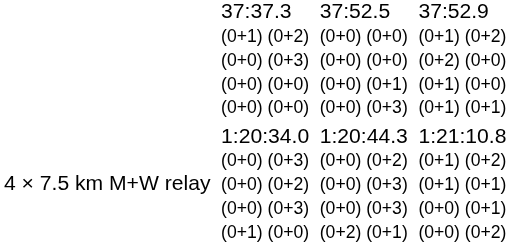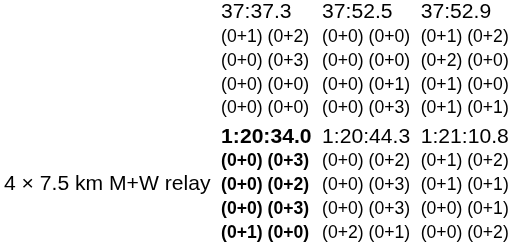4 × 7.5 km M+W relay | column 2: normal -> bold
